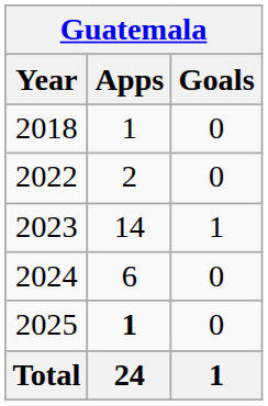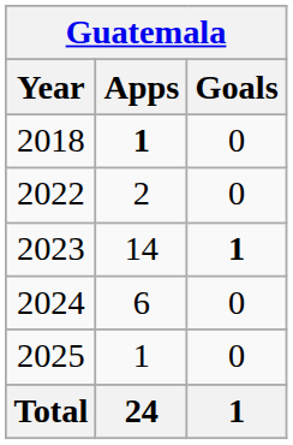2018 | Apps: normal -> bold
2023 | Goals: normal -> bold
2025 | Apps: bold -> normal
